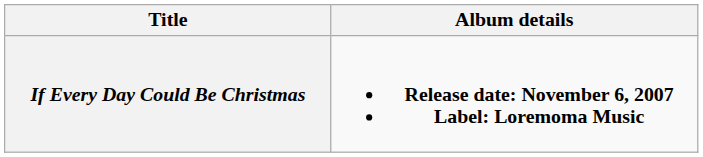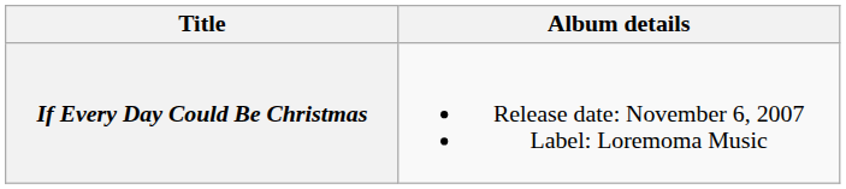If Every Day Could Be Christmas | Album details: bold -> normal
